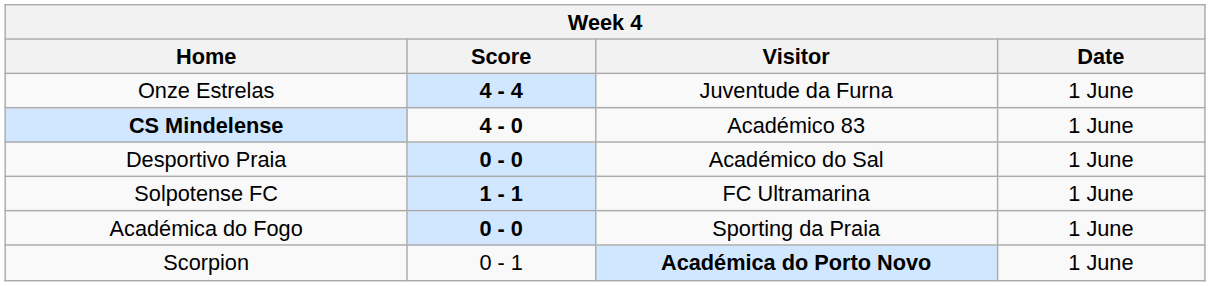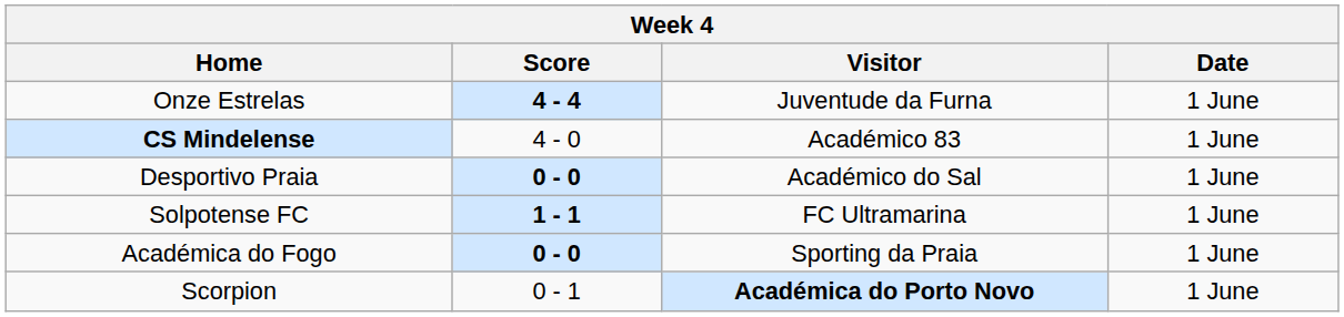CS Mindelense | Score: bold -> normal
